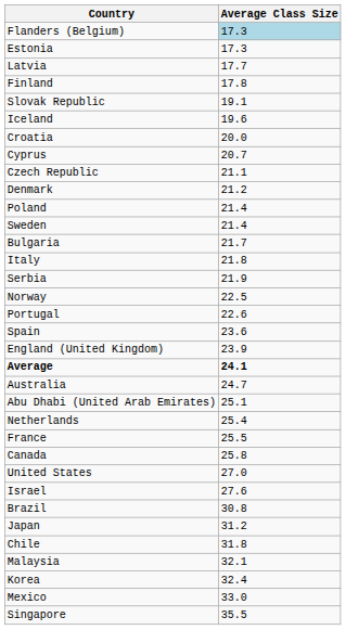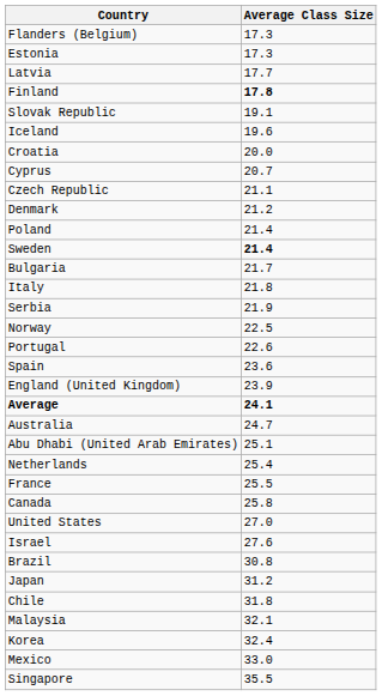Flanders (Belgium) | Average Class Size: lightblue background -> no background
Finland | Average Class Size: normal -> bold
Sweden | Average Class Size: normal -> bold
